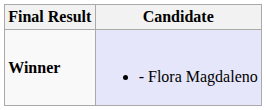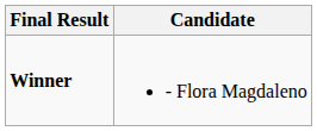Winner | Candidate: lavender background -> no background
